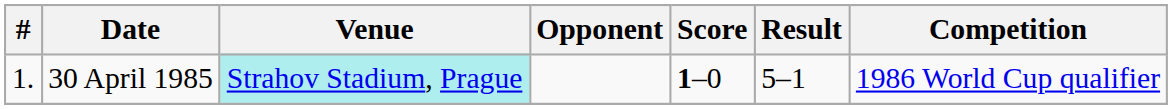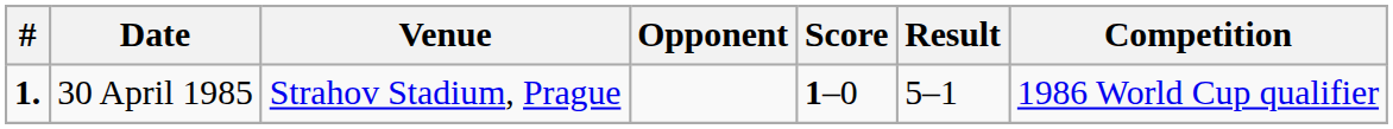30 April 1985 | #: normal -> bold
30 April 1985 | Venue: paleturquoise background -> no background
